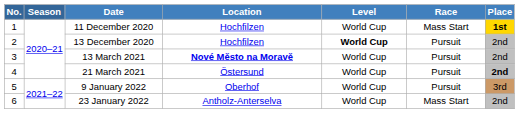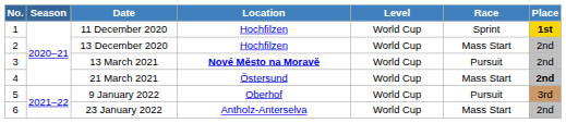11 December 2020 | Race: Mass Start -> Sprint
13 December 2020 | Level: bold -> normal
13 December 2020 | Race: Pursuit -> Mass Start
21 March 2021 | Race: Pursuit -> Mass Start
